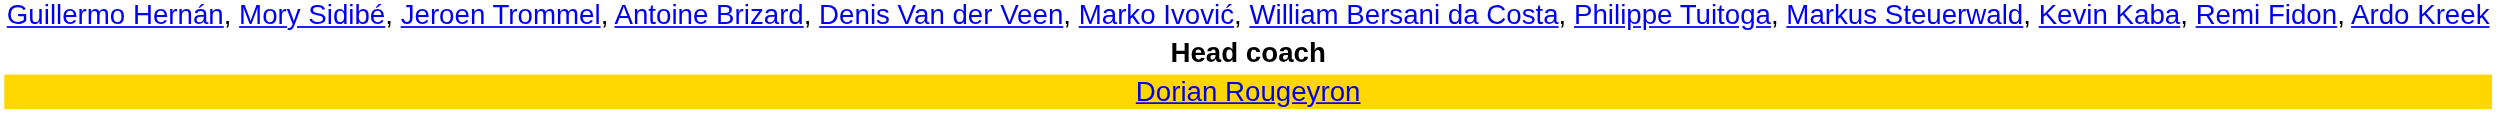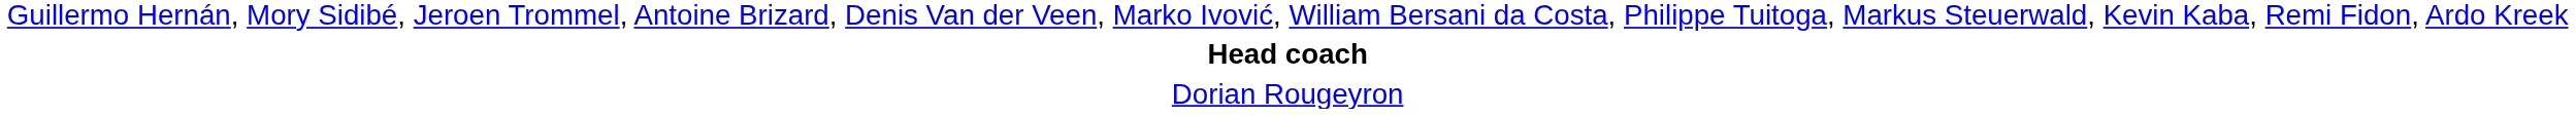row 3 | column 1: gold background -> no background
